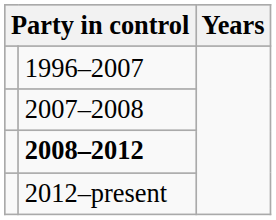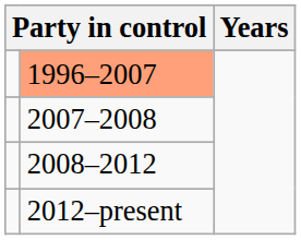1996–2007 | column 2: no background -> lightsalmon background
2008–2012 | column 2: bold -> normal
